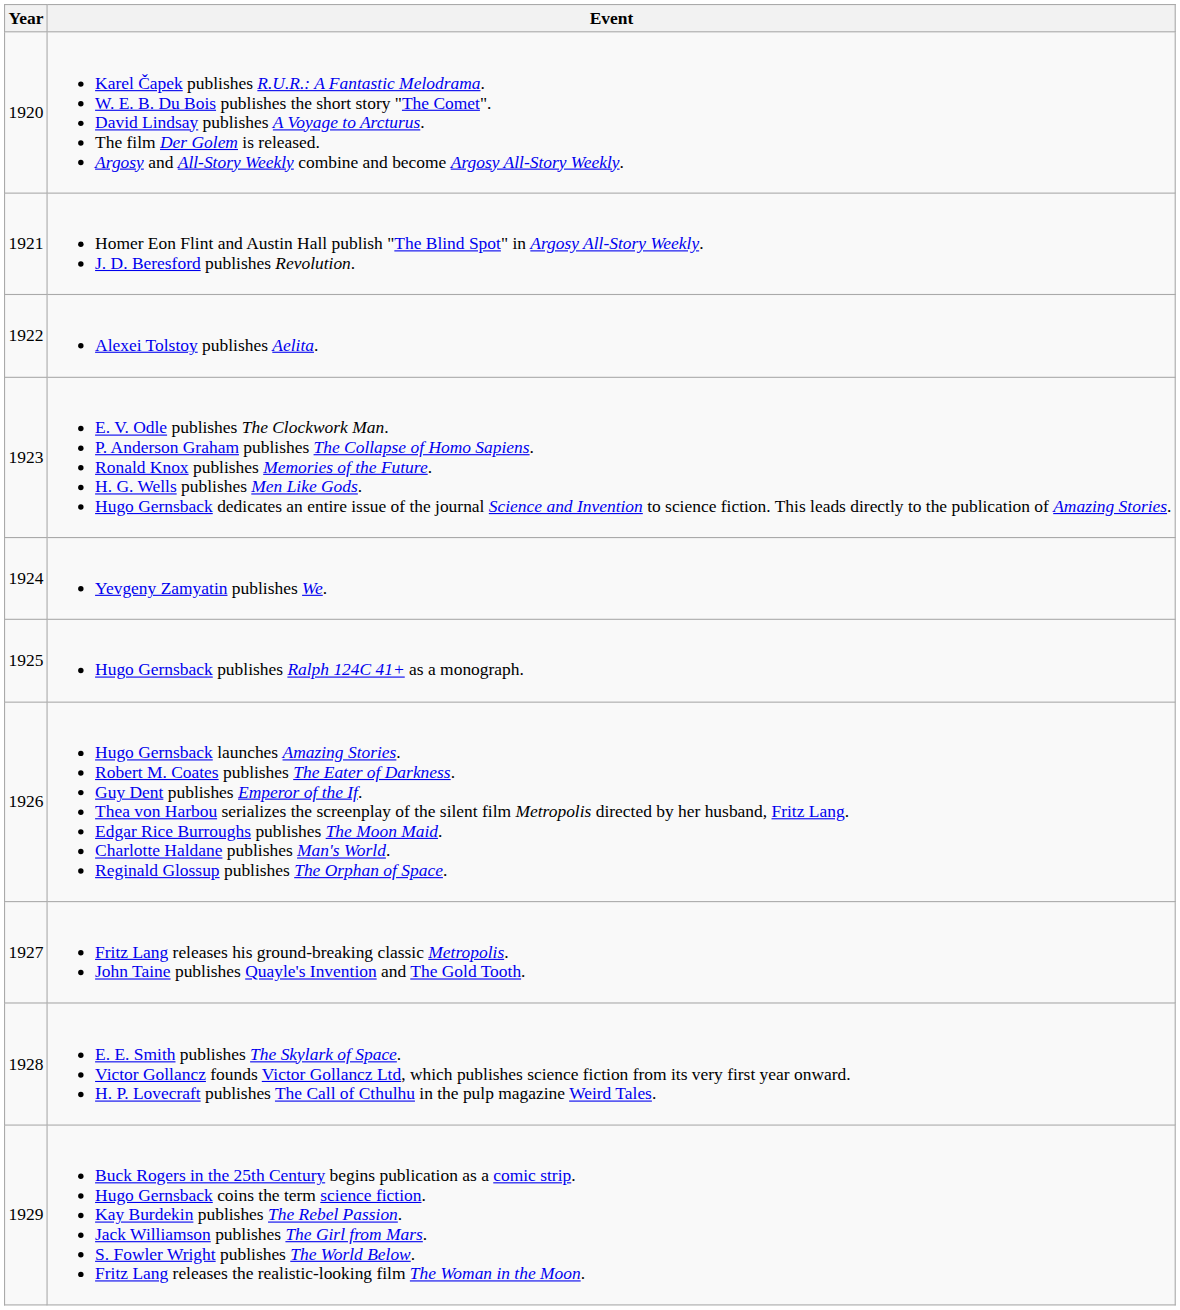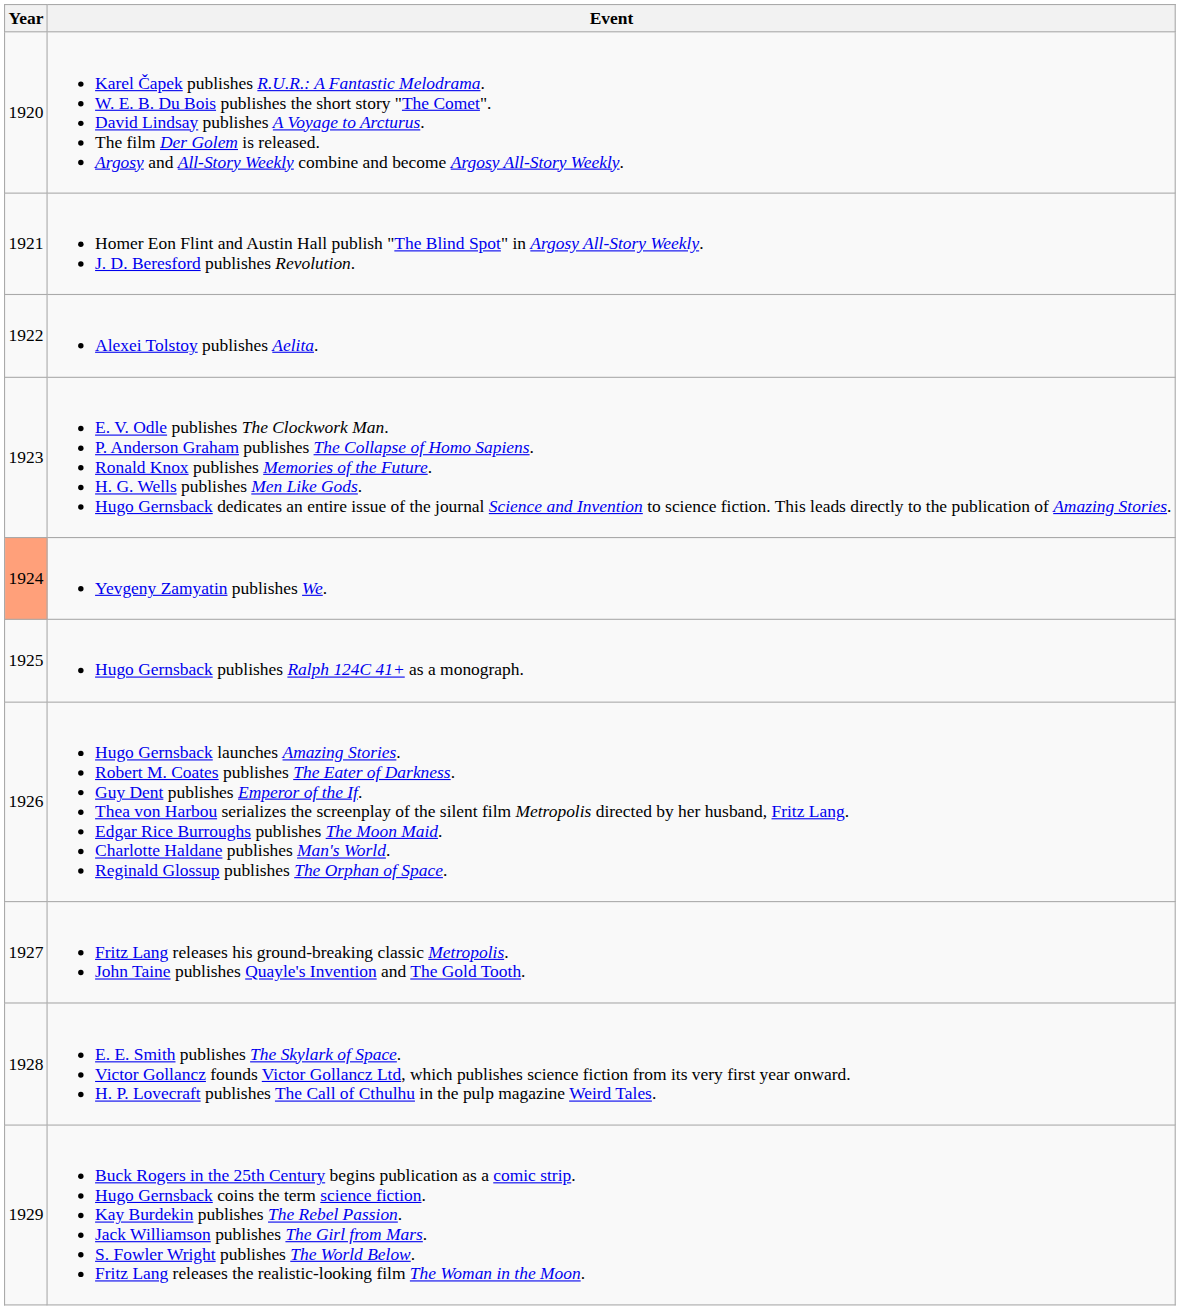Yevgeny Zamyatin publishes We. | Year: no background -> lightsalmon background
